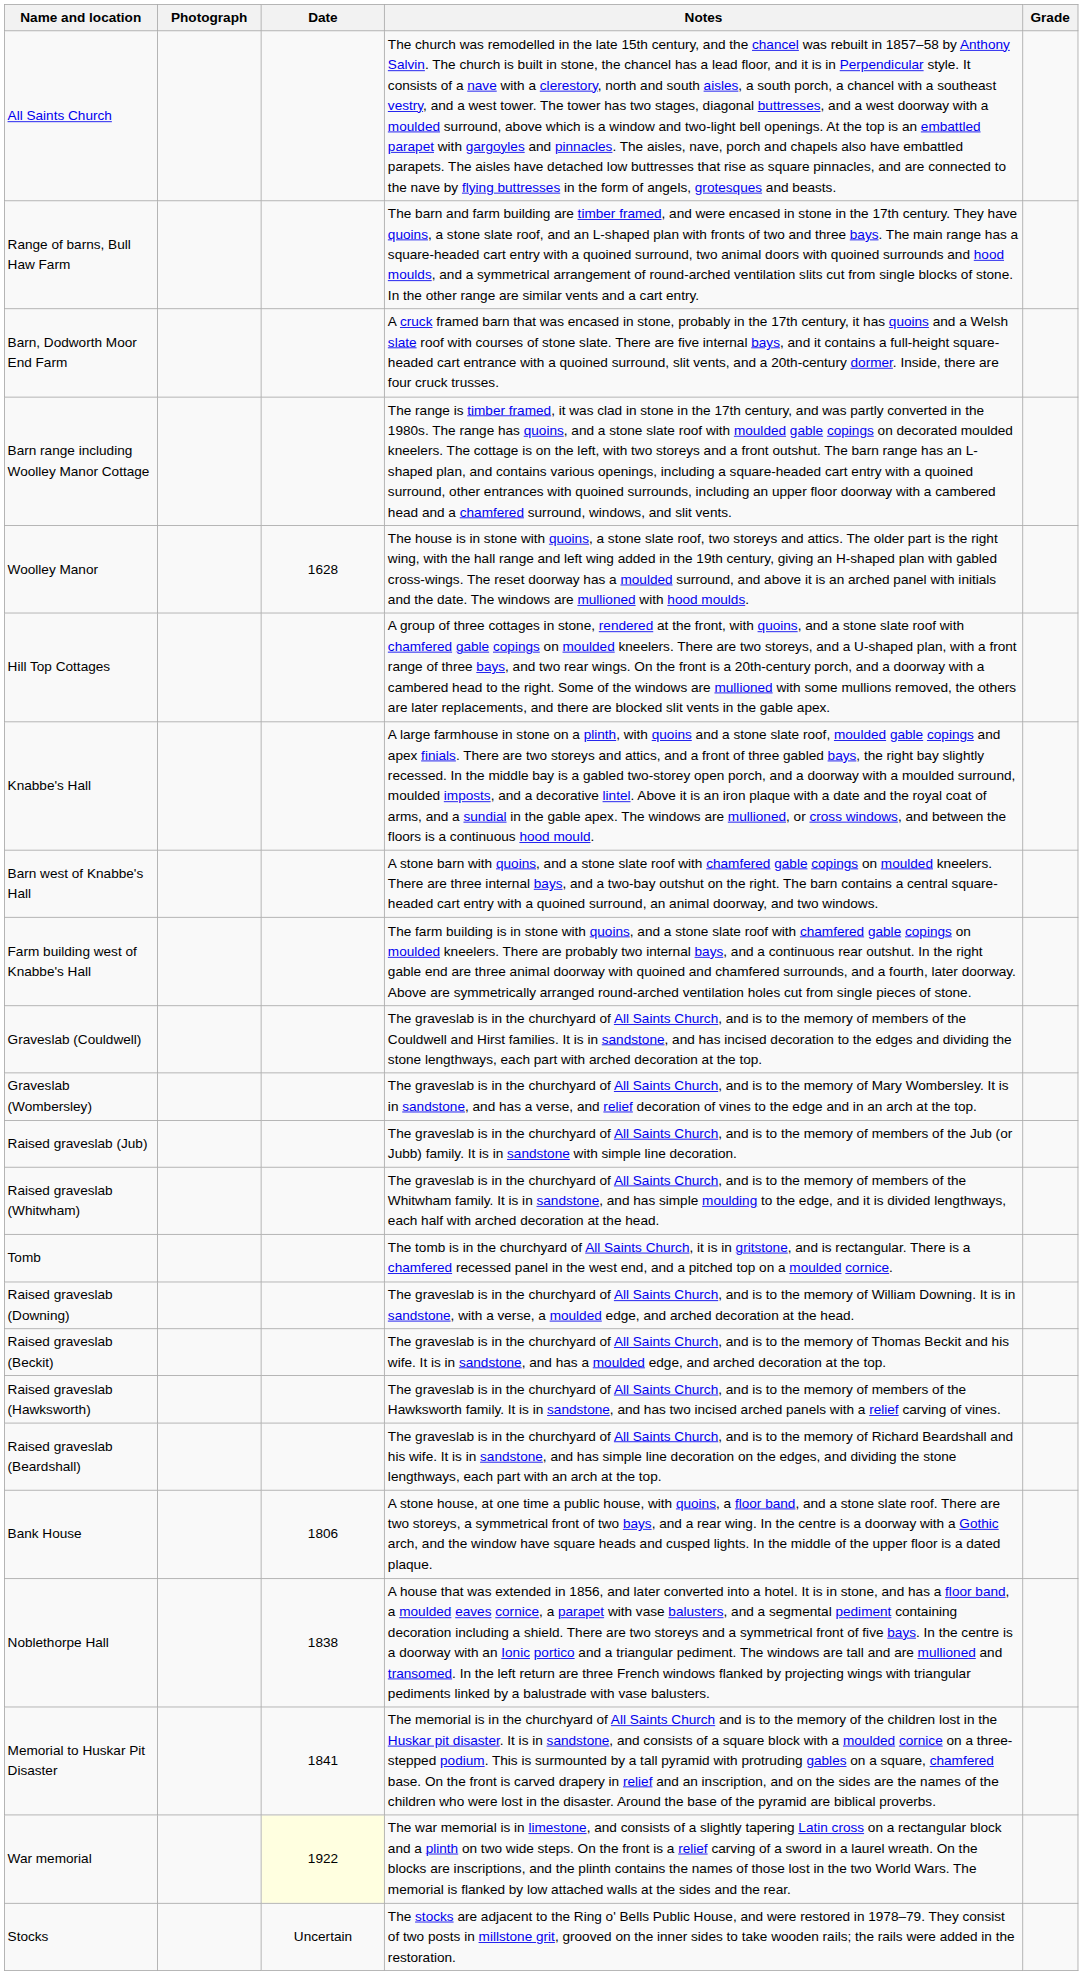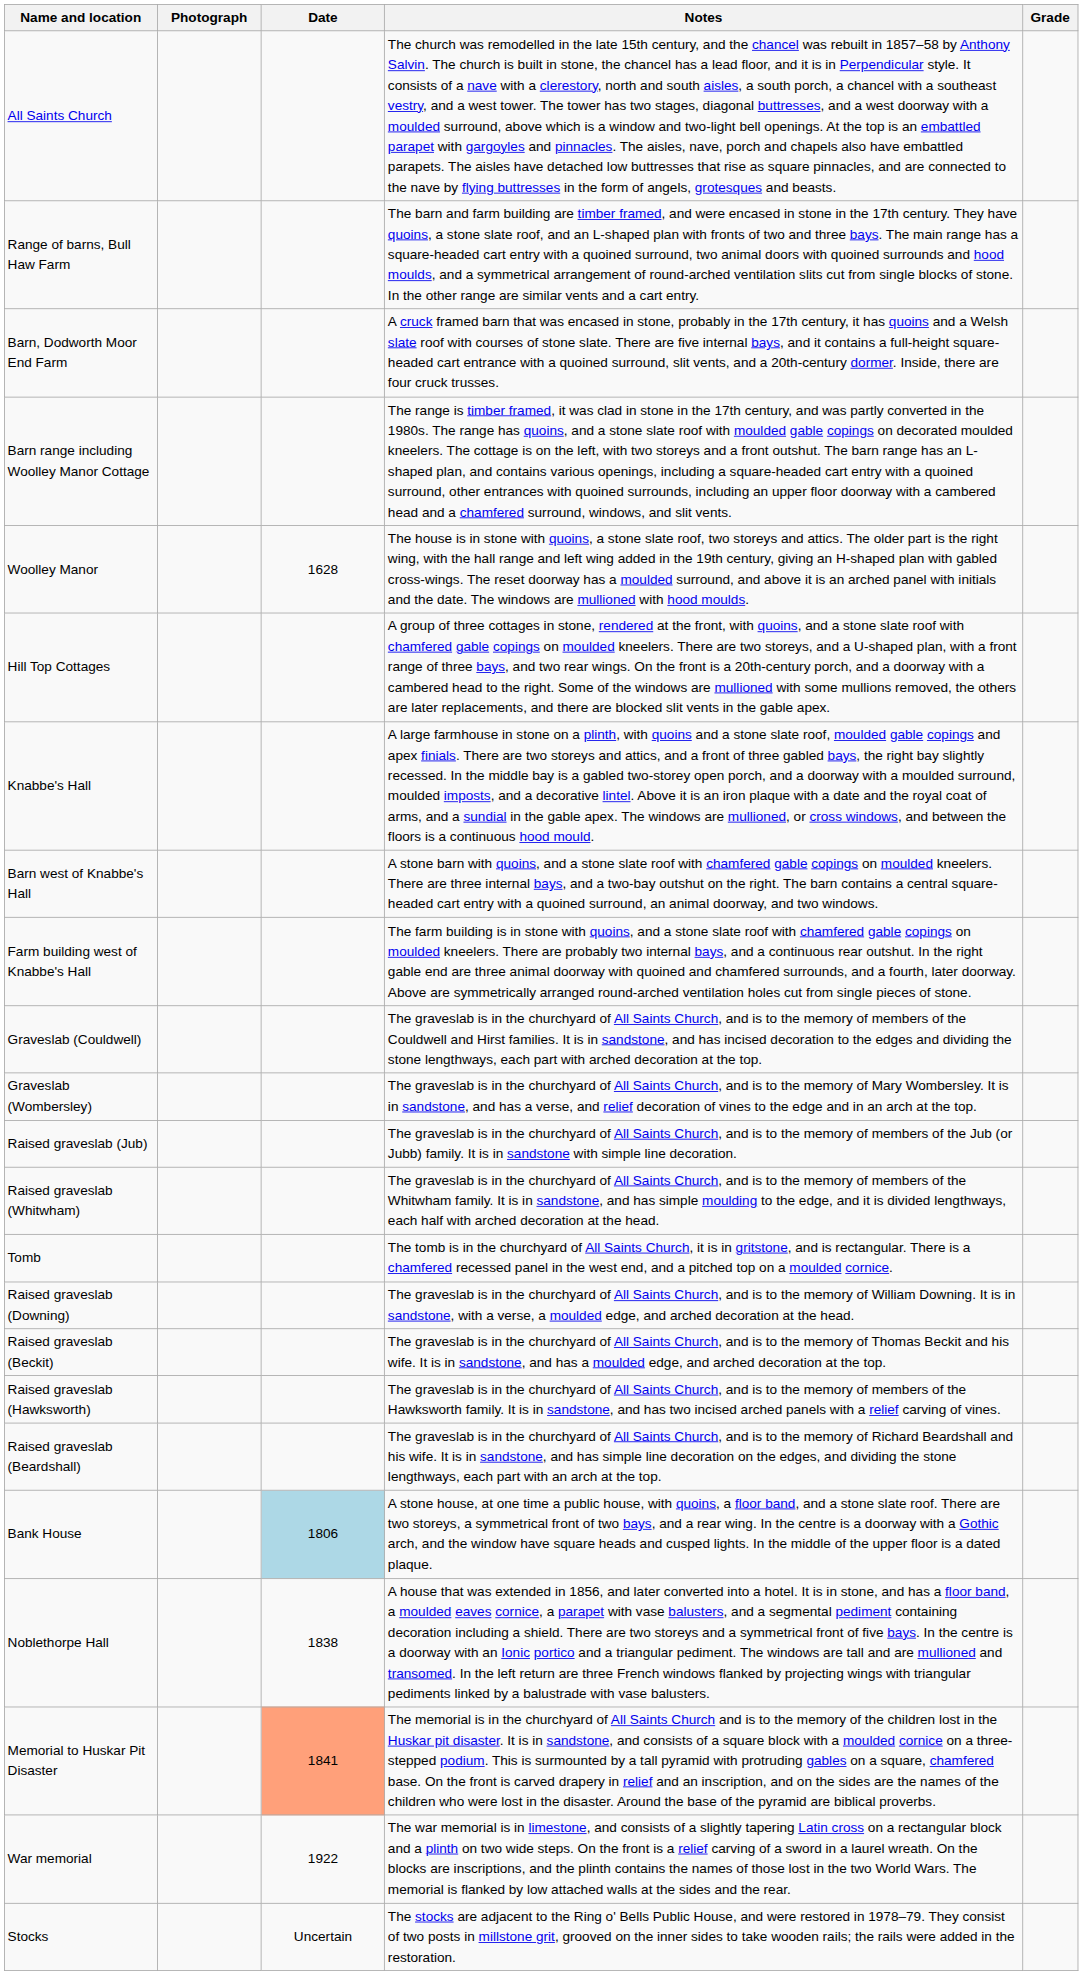Bank House | Date: no background -> lightblue background
Memorial to Huskar Pit Disaster | Date: no background -> lightsalmon background
War memorial | Date: lightyellow background -> no background
